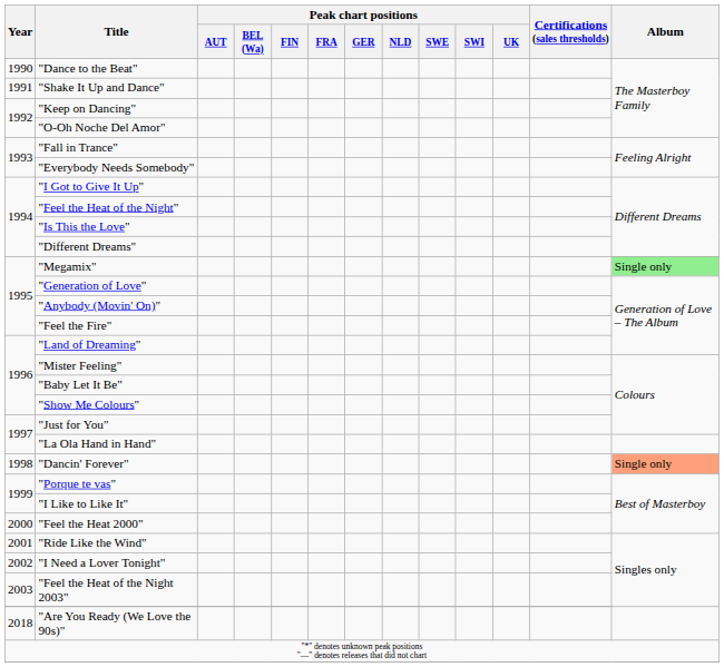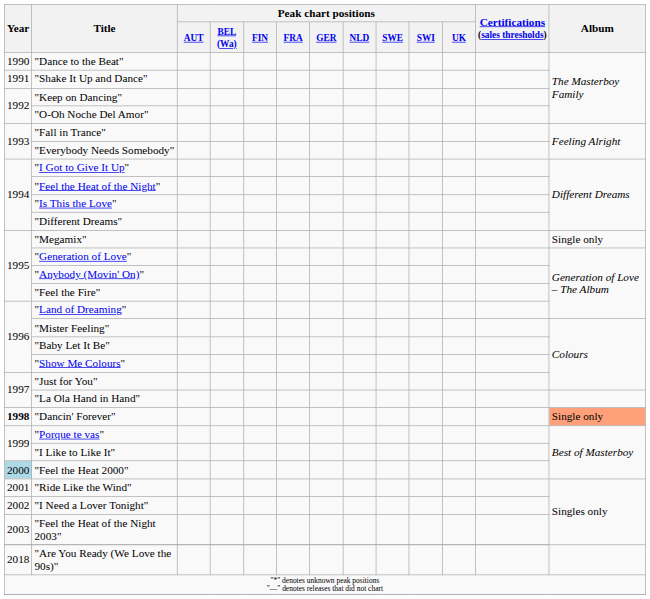"Megamix" | Album: lightgreen background -> no background
"Dancin' Forever" | Year: normal -> bold
"Feel the Heat 2000" | Year: no background -> lightblue background
